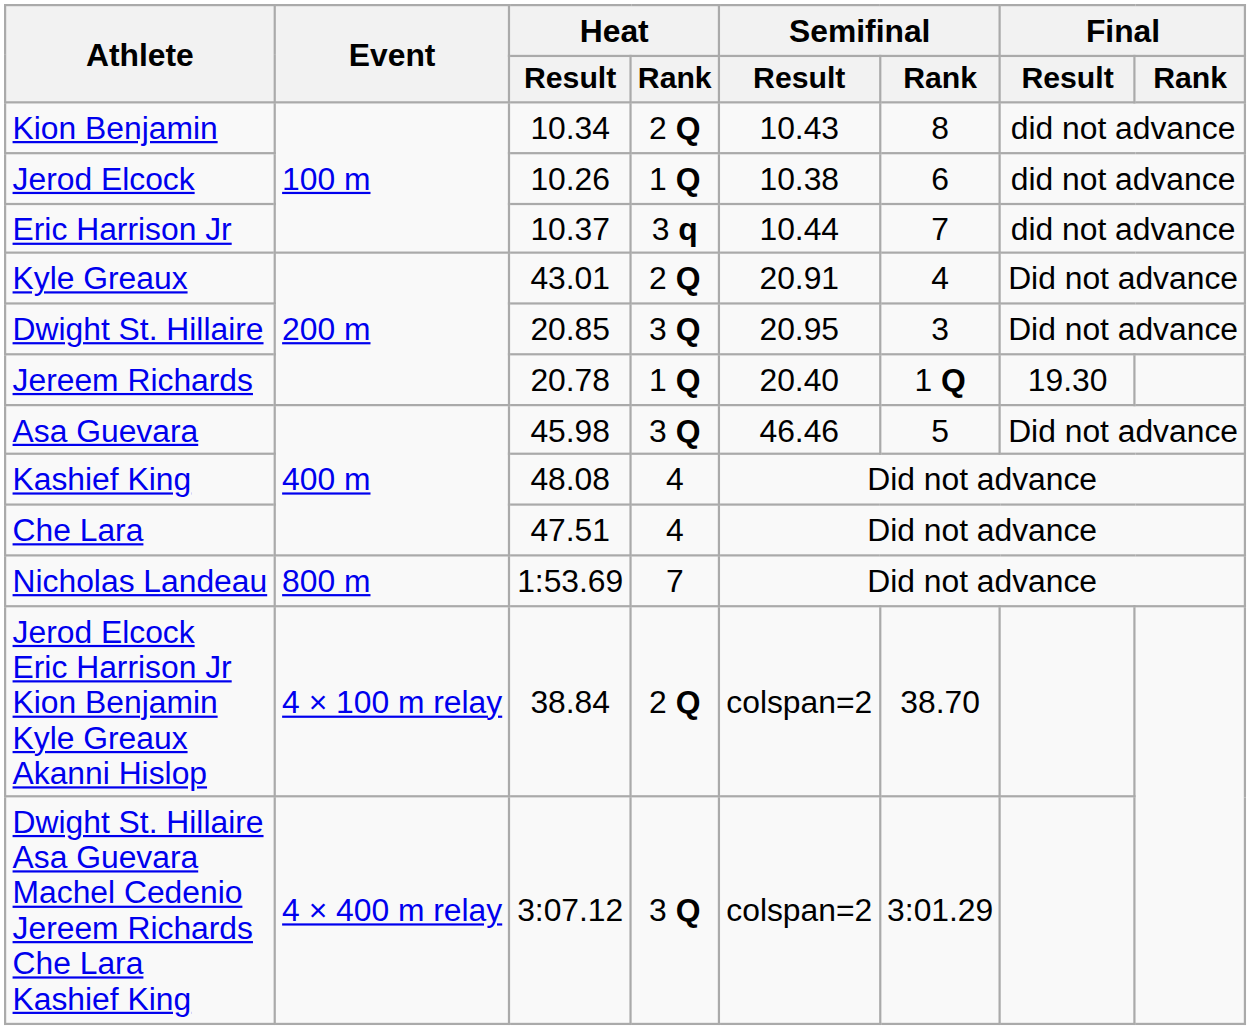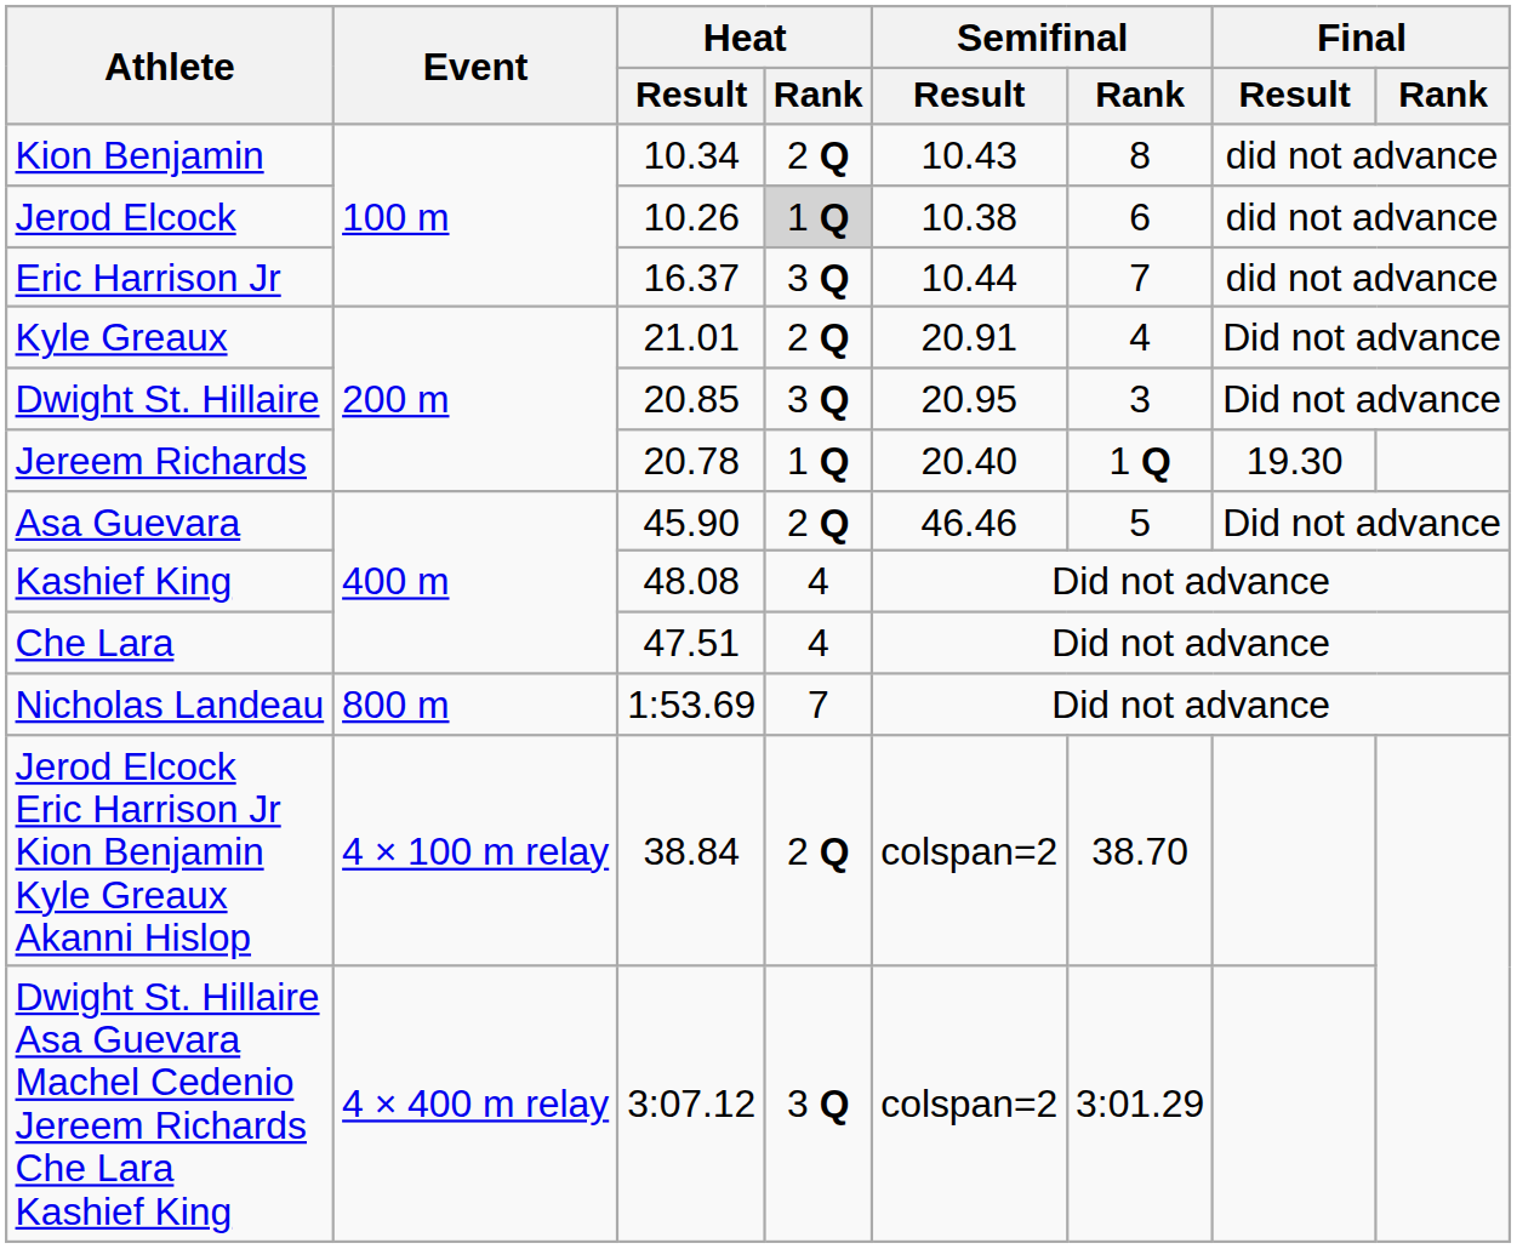Jerod Elcock | Heat / Rank: no background -> lightgrey background
Eric Harrison Jr | Heat / Result: 10.37 -> 16.37
Eric Harrison Jr | Heat / Rank: 3 q -> 3 Q
Kyle Greaux | Heat / Result: 43.01 -> 21.01
Asa Guevara | Heat / Result: 45.98 -> 45.90
Asa Guevara | Heat / Rank: 3 Q -> 2 Q
